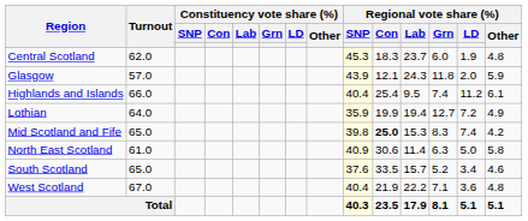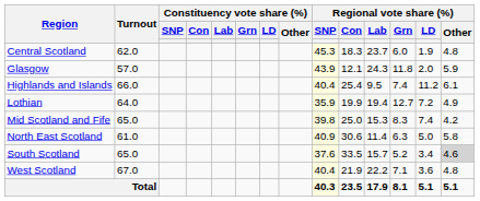Mid Scotland and Fife | Regional vote share (%) / Con: bold -> normal
South Scotland | Regional vote share (%) / Other: no background -> lightgrey background
